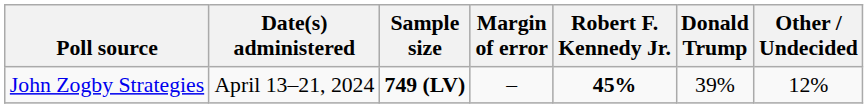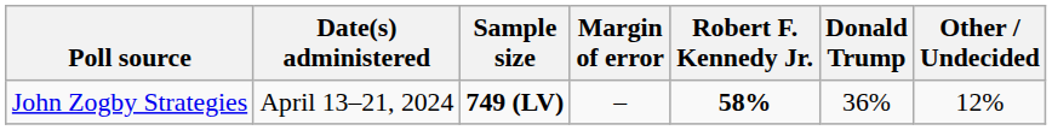John Zogby Strategies | Robert F. Kennedy Jr.: 45% -> 58%
John Zogby Strategies | Donald Trump: 39% -> 36%
